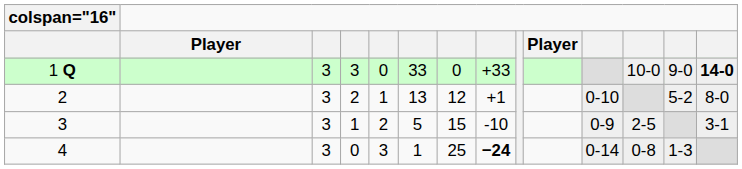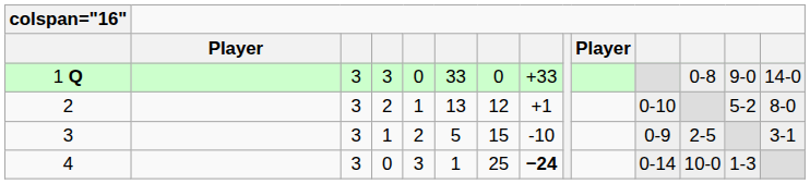1 Q | column 12: 10-0 -> 0-8
1 Q | column 14: bold -> normal
4 | column 12: 0-8 -> 10-0
